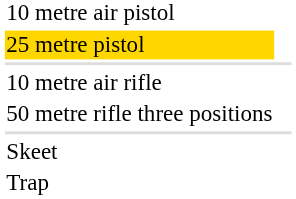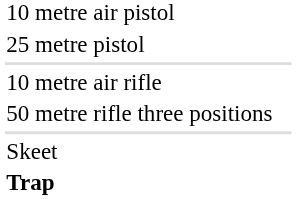25 metre pistol | column 1: gold background -> no background
Trap | column 1: normal -> bold
